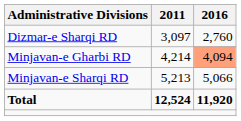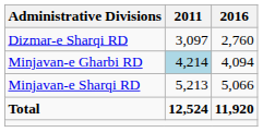Minjavan-e Gharbi RD | 2011: no background -> lightblue background
Minjavan-e Gharbi RD | 2016: lightsalmon background -> no background
